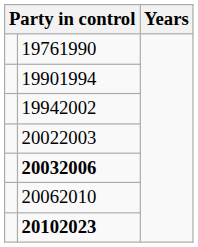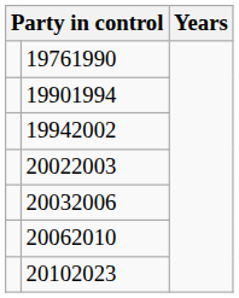20032006 | column 2: bold -> normal
20102023 | column 2: bold -> normal
